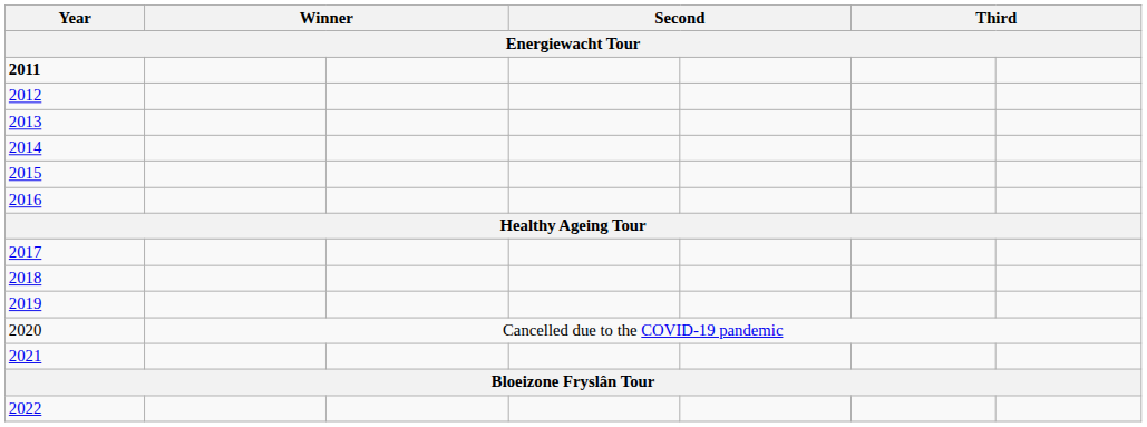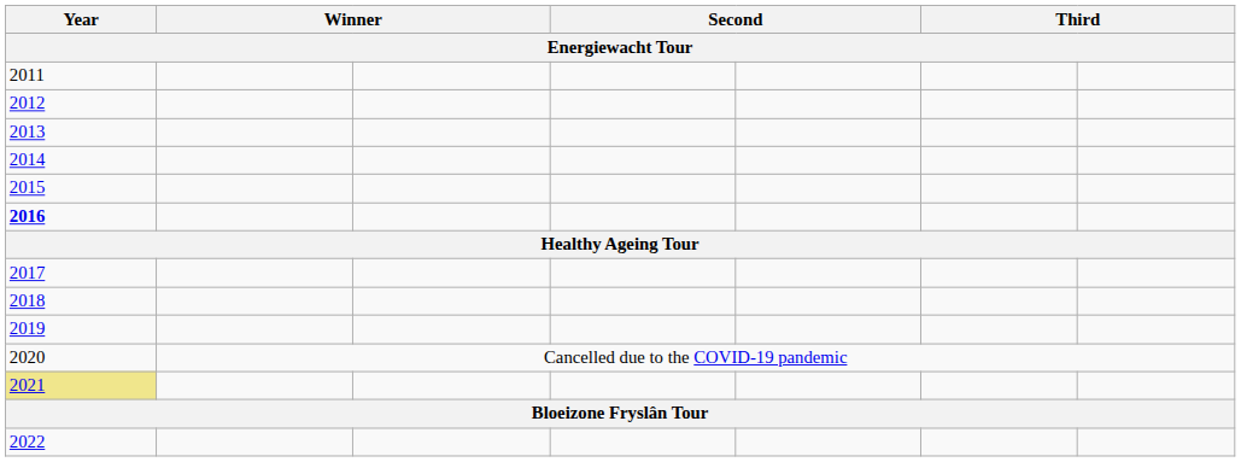2011 | Year: bold -> normal
2016 | Year: normal -> bold
2021 | Year: no background -> khaki background
